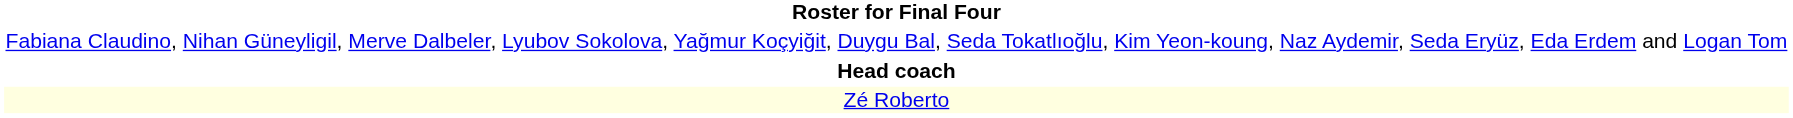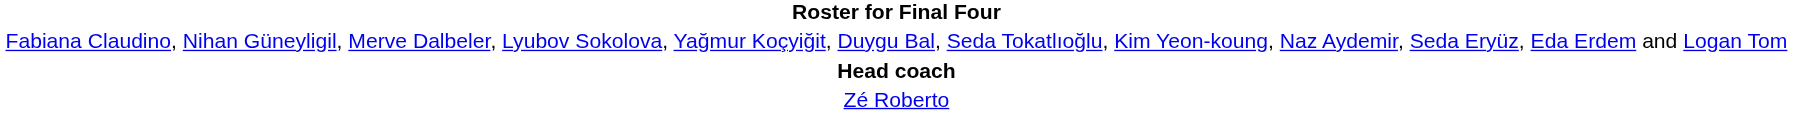row 4 | column 1: lightyellow background -> no background
